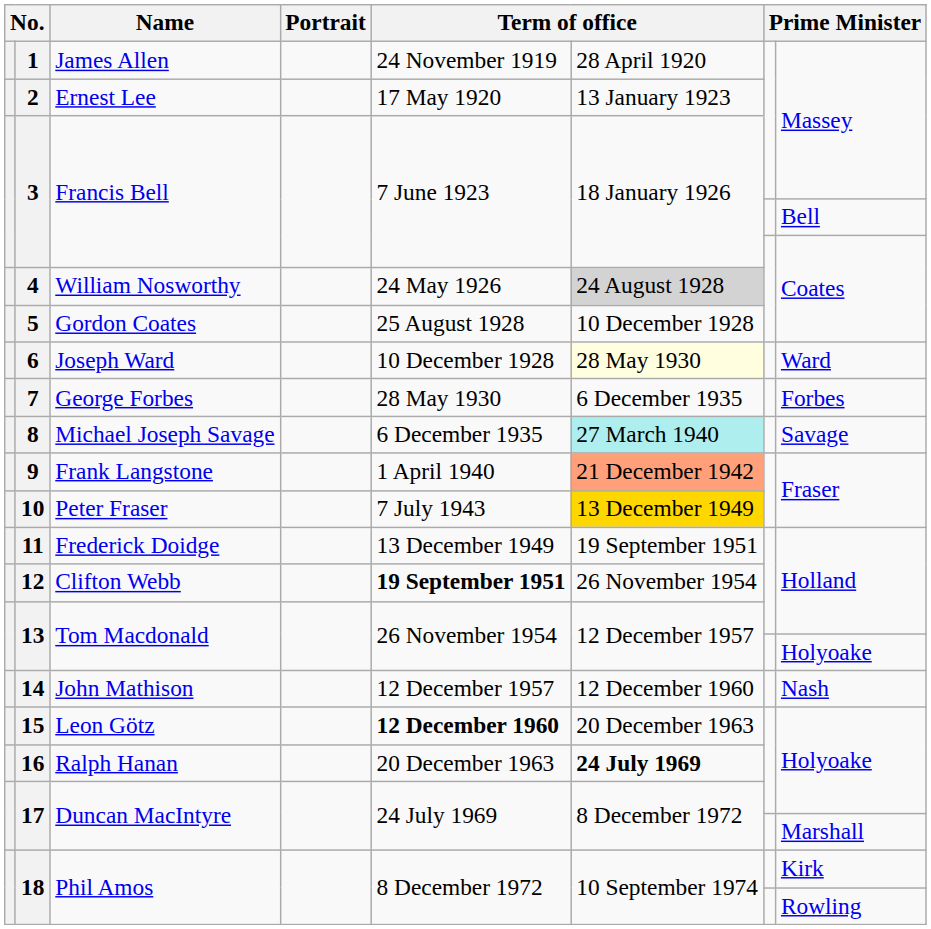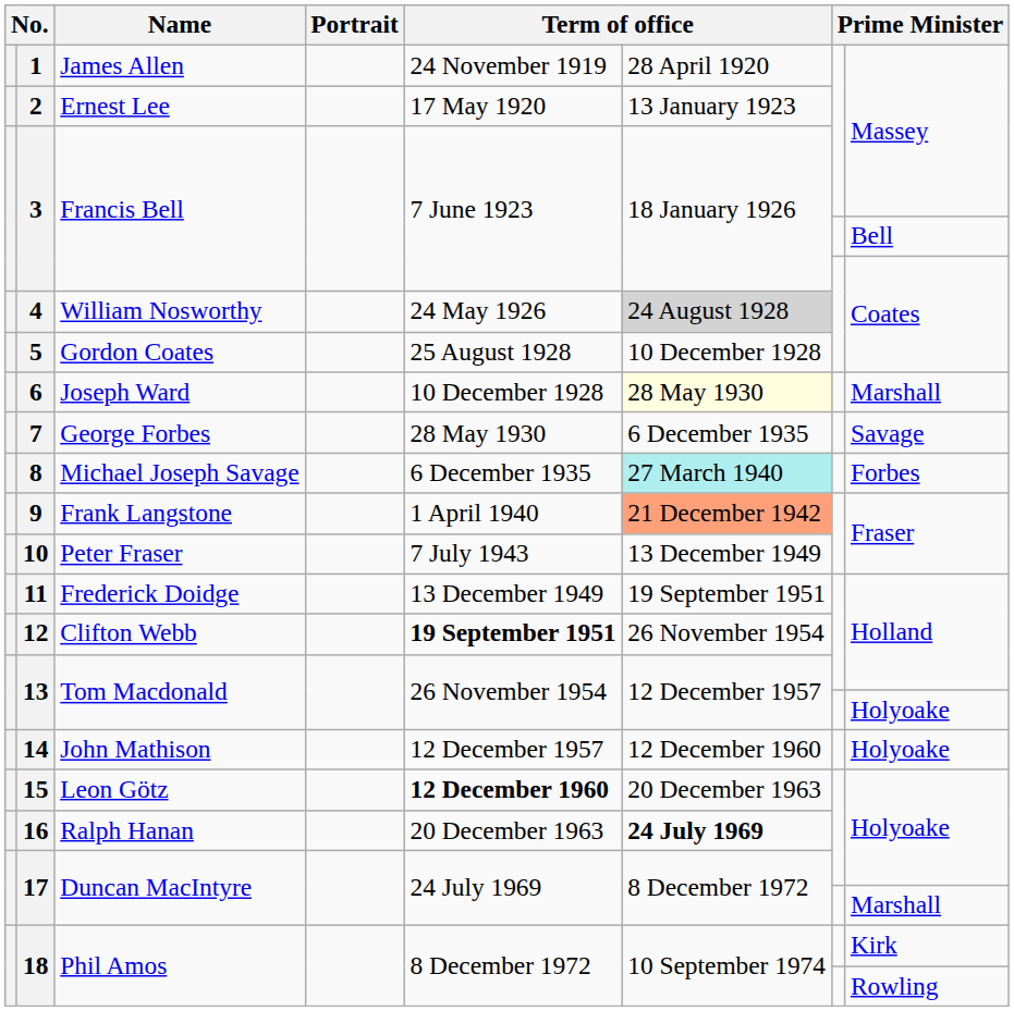6 | column 8: Ward -> Marshall
7 | column 8: Forbes -> Savage
8 | column 8: Savage -> Forbes
10 | column 6: gold background -> no background
14 | column 8: Nash -> Holyoake
